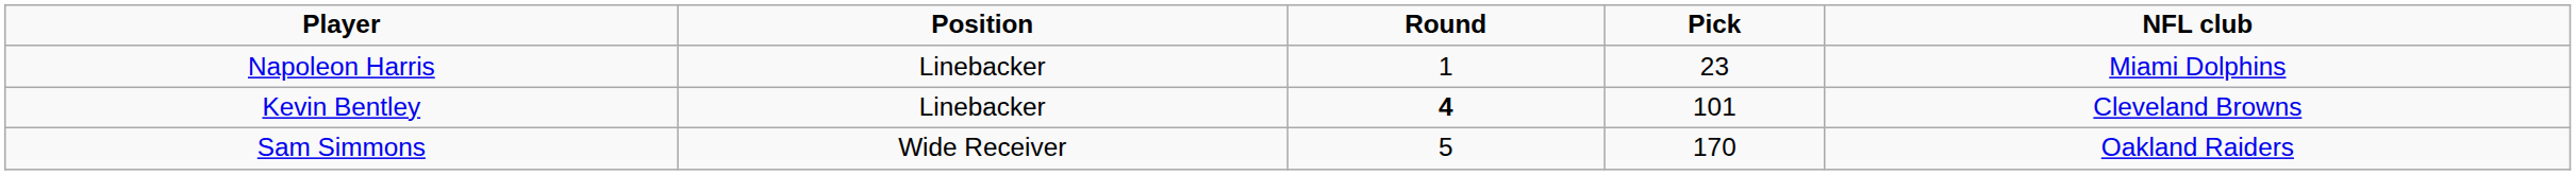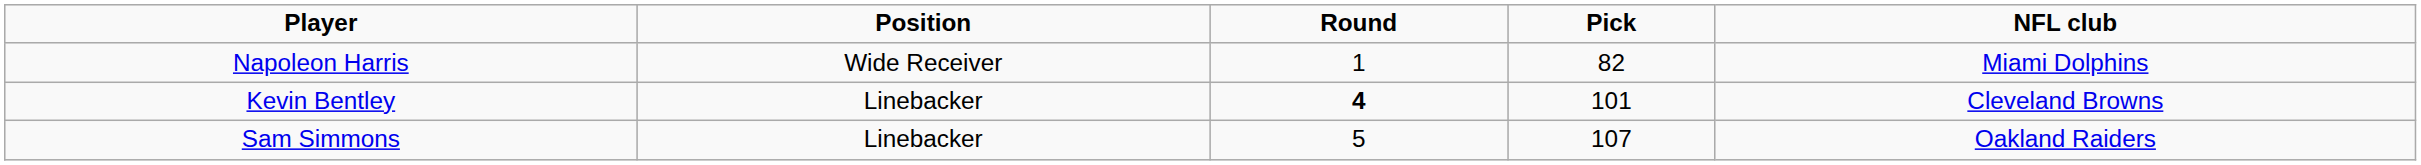Napoleon Harris | Position: Linebacker -> Wide Receiver
Napoleon Harris | Pick: 23 -> 82
Sam Simmons | Position: Wide Receiver -> Linebacker
Sam Simmons | Pick: 170 -> 107
